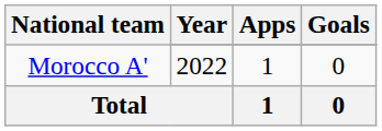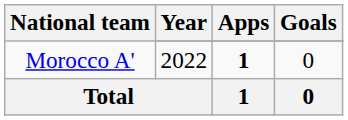2022 | Apps: normal -> bold
